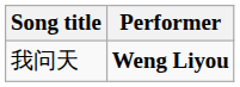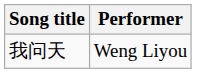我问天 | Performer: bold -> normal
